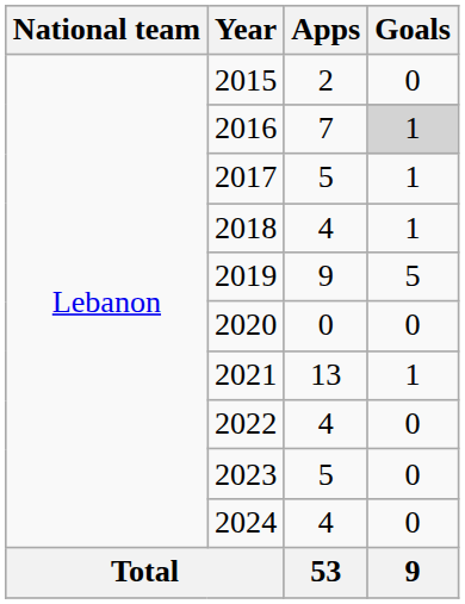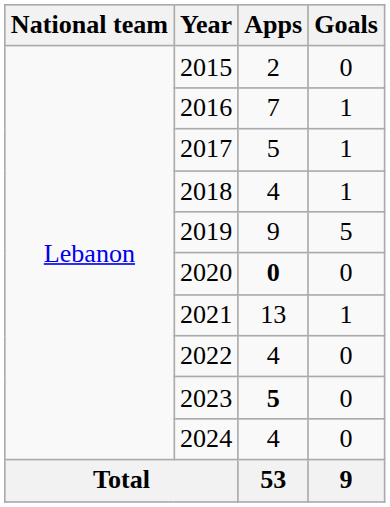2016 | Goals: lightgrey background -> no background
2020 | Apps: normal -> bold
2023 | Apps: normal -> bold
